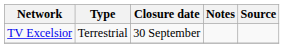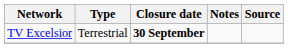TV Excelsior | Closure date: normal -> bold
